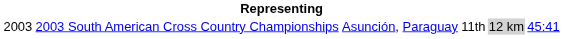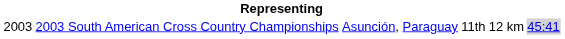2003 South American Cross Country Championships | column 5: lightgrey background -> no background
2003 South American Cross Country Championships | column 6: no background -> lightgrey background
